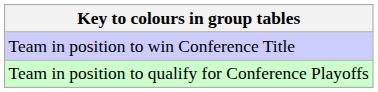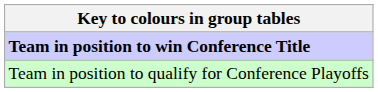row 2 | column 1: normal -> bold
